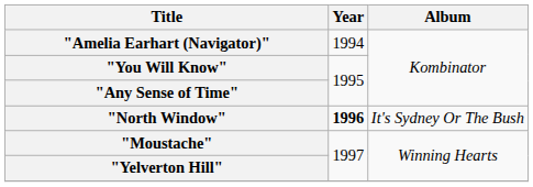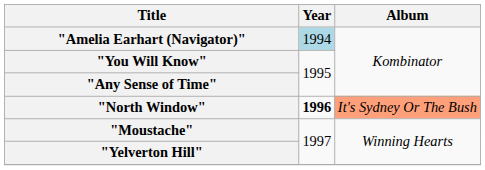"Amelia Earhart (Navigator)" | Year: no background -> lightblue background
"North Window" | Album: no background -> lightsalmon background
